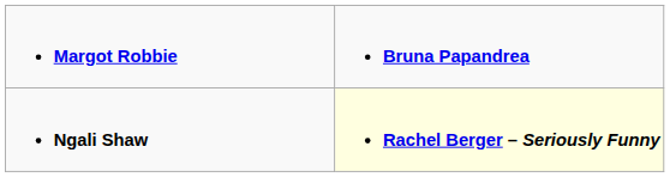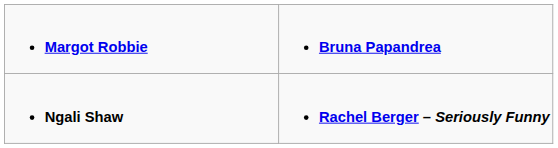Ngali Shaw | column 2: lightyellow background -> no background
